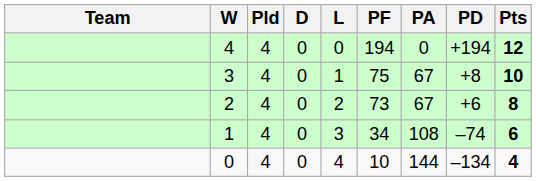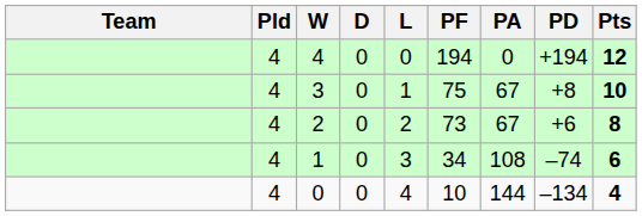columns swapped: Pld <-> W
